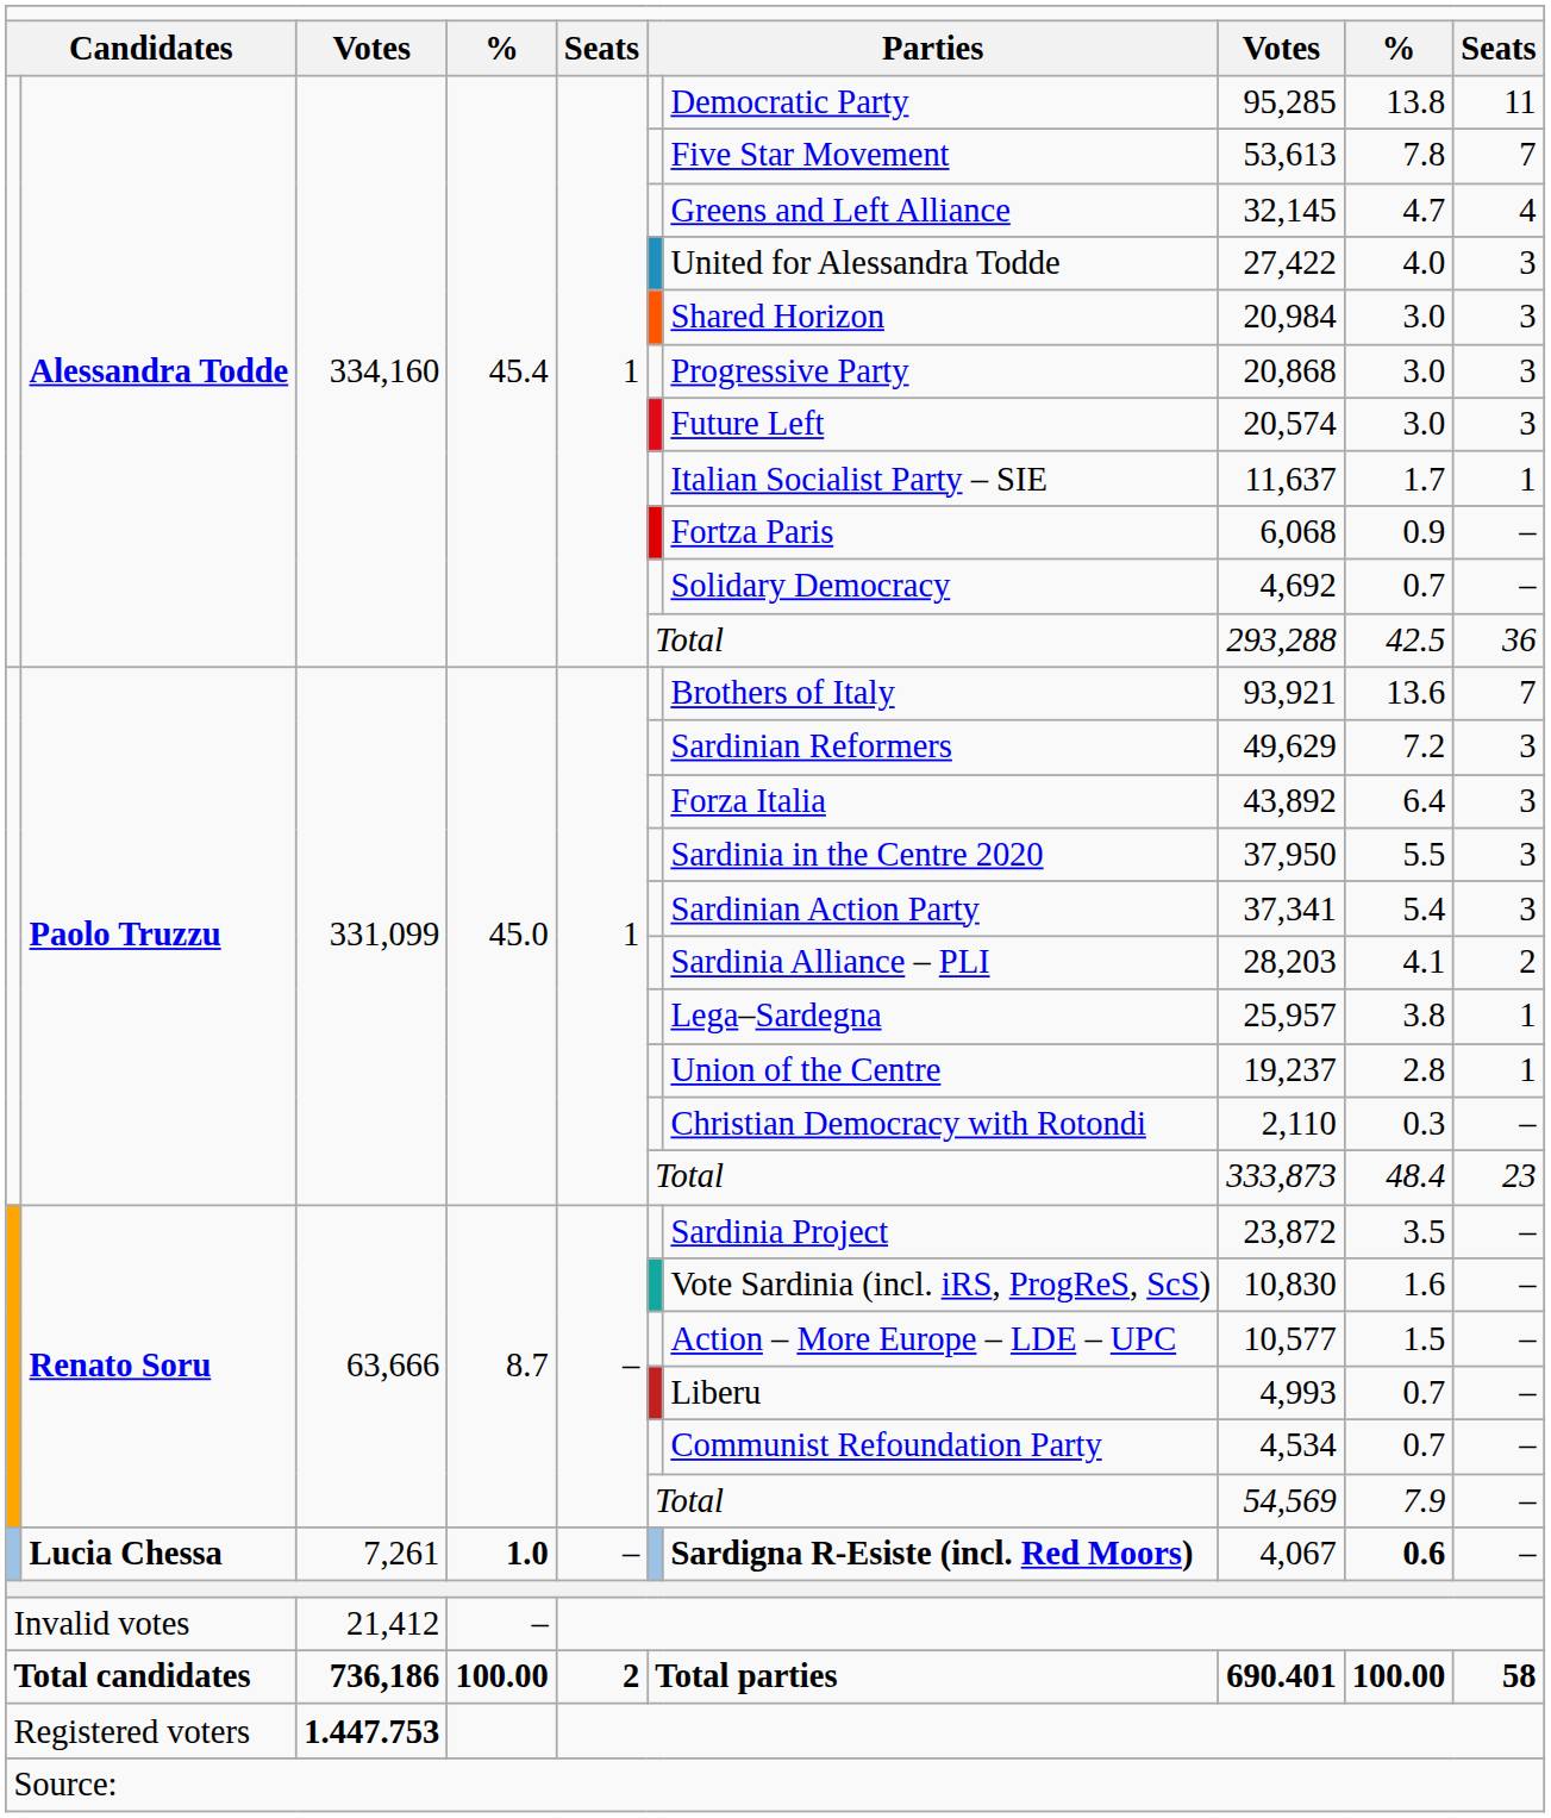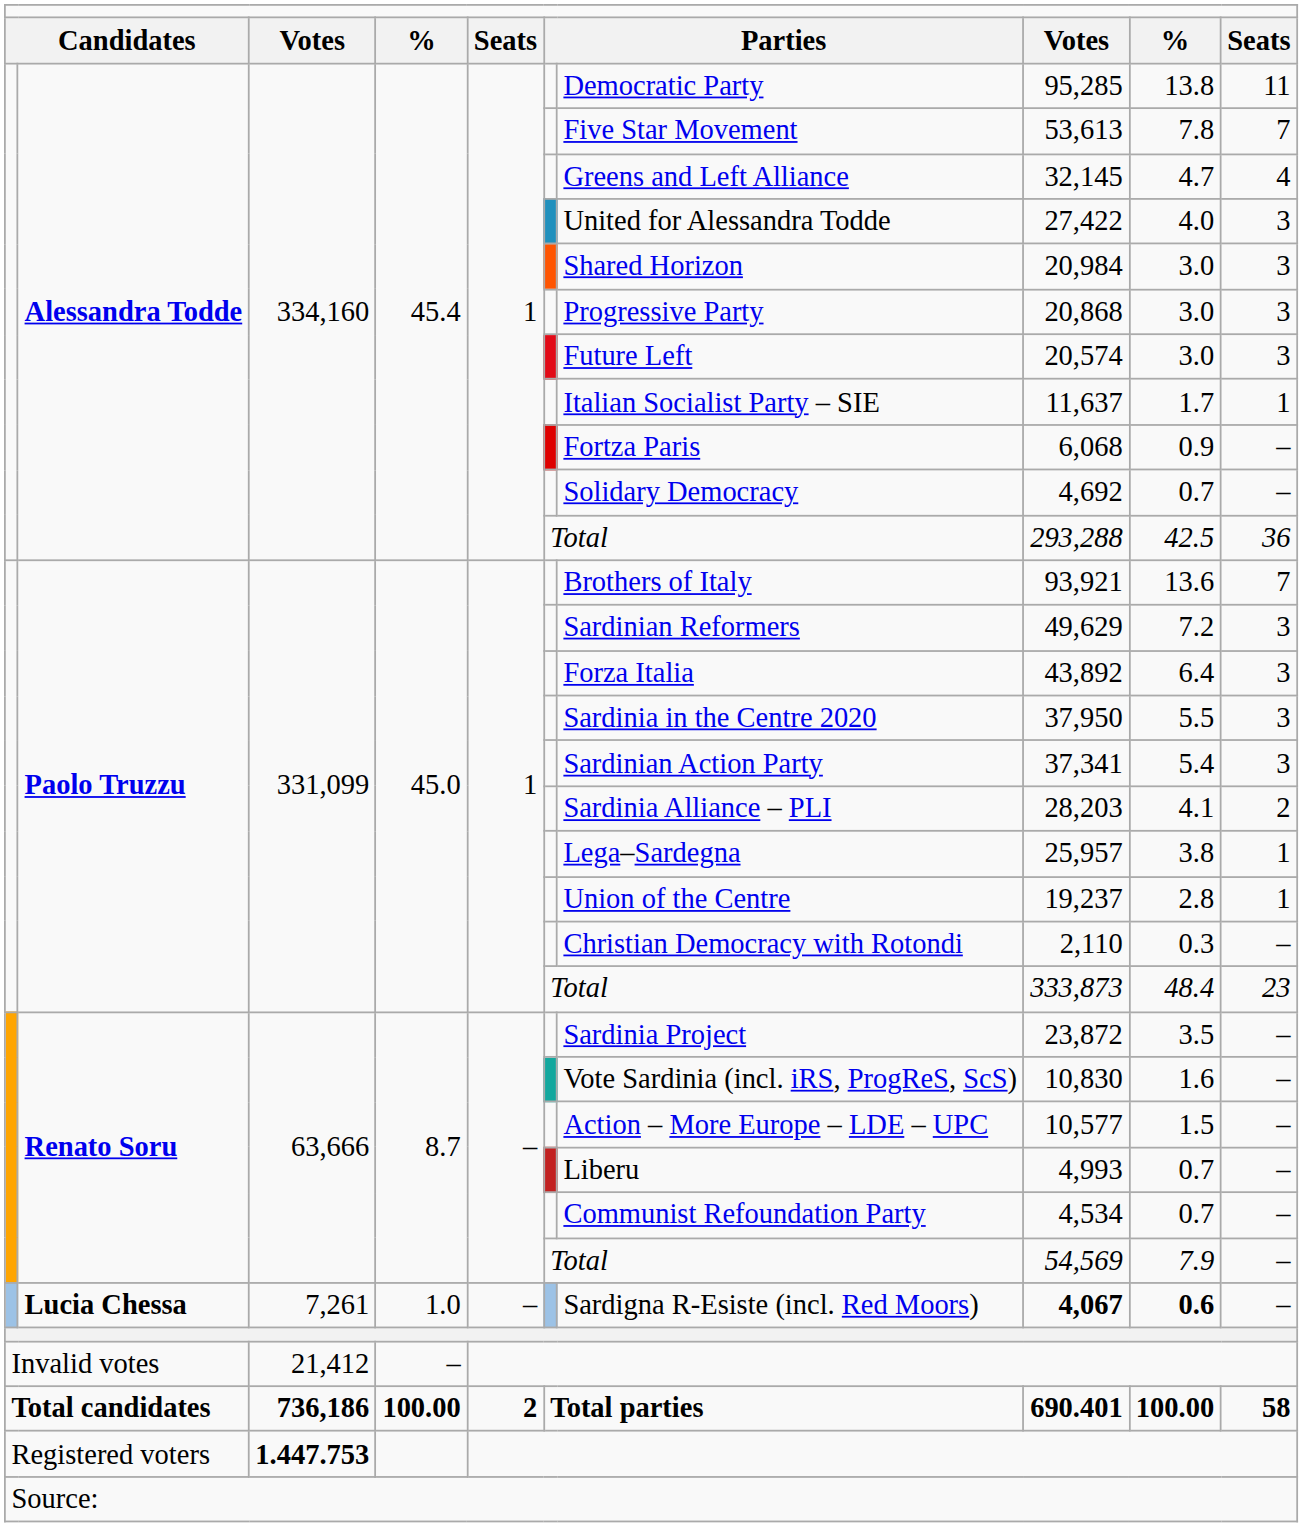Lucia Chessa | column 4: bold -> normal
Lucia Chessa | column 7: bold -> normal
Lucia Chessa | column 8: normal -> bold
